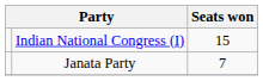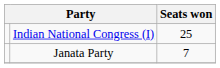Indian National Congress (I) | Seats won: 15 -> 25
